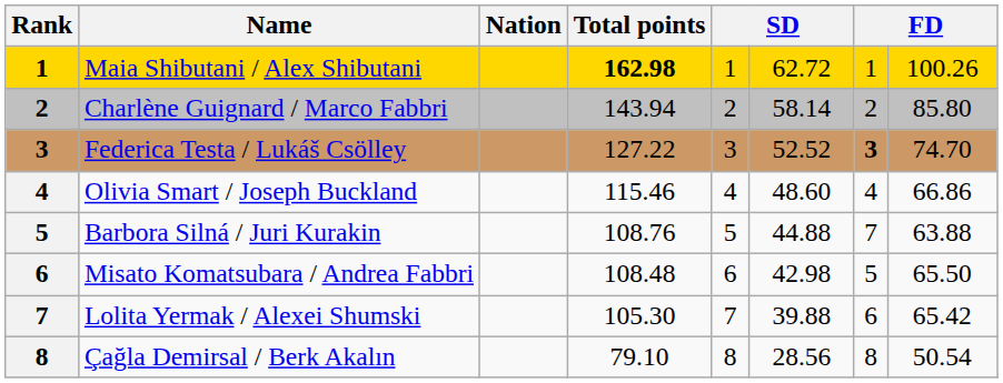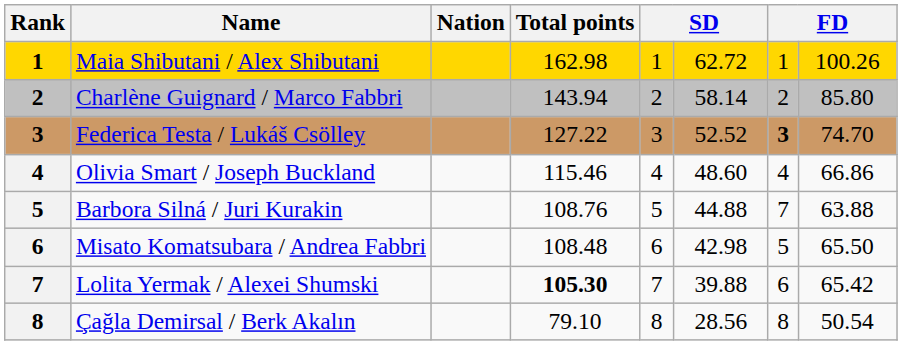Maia Shibutani / Alex Shibutani | Total points: bold -> normal
Lolita Yermak / Alexei Shumski | Total points: normal -> bold
